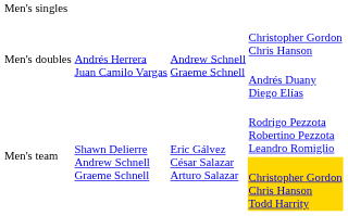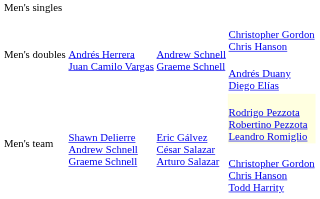Rodrigo Pezzota Robertino Pezzota Leandro Romiglio | column 4: no background -> lightyellow background
Christopher Gordon Chris Hanson Todd Harrity | column 4: gold background -> no background
